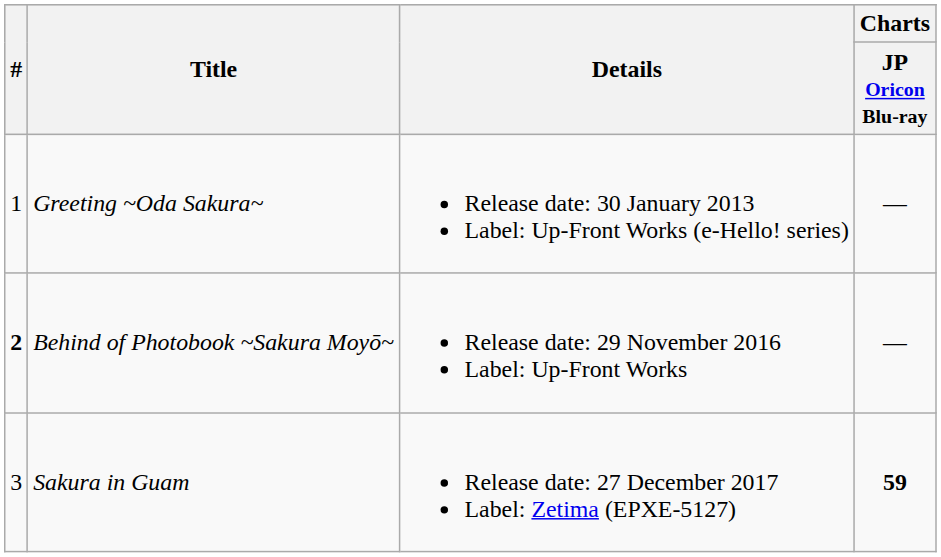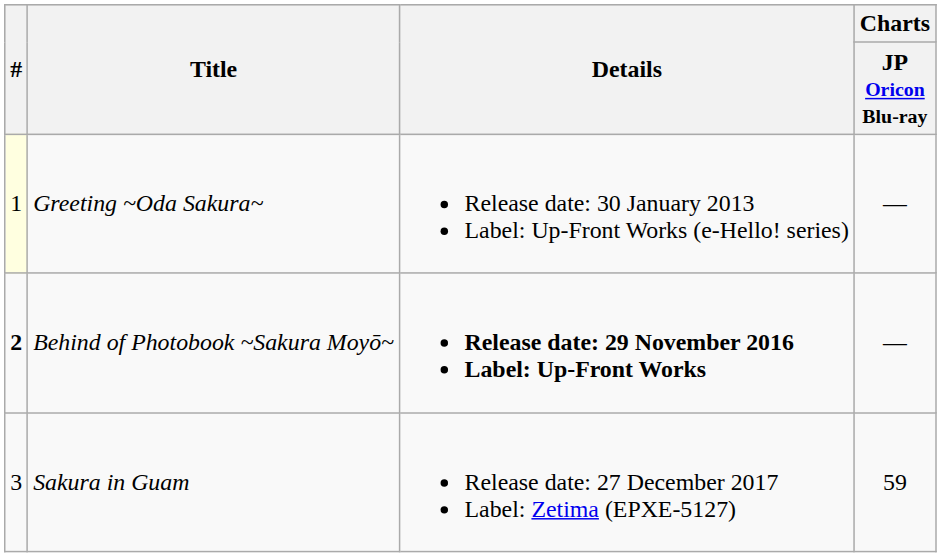Greeting ~Oda Sakura~ | #: no background -> lightyellow background
Behind of Photobook ~Sakura Moyō~ | Details: normal -> bold
Sakura in Guam | Charts / JP Oricon Blu-ray: bold -> normal
